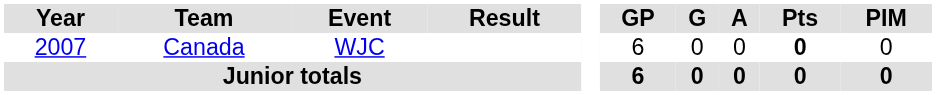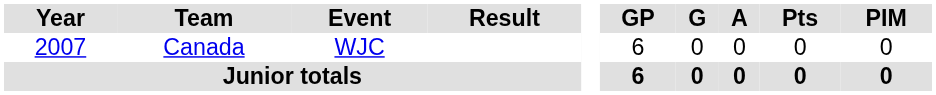Canada | Pts: bold -> normal
